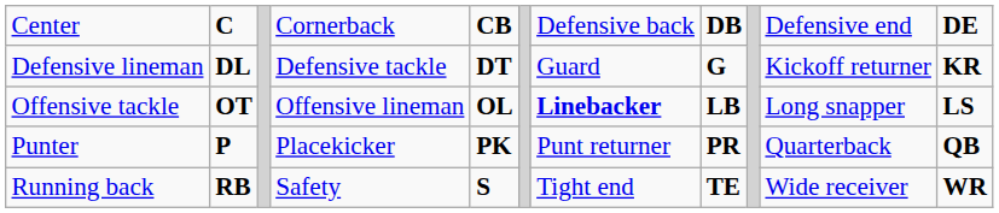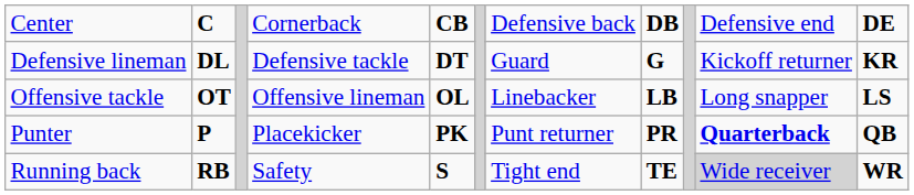Offensive tackle | column 7: bold -> normal
Punter | column 10: normal -> bold
Running back | column 10: no background -> lightgrey background
